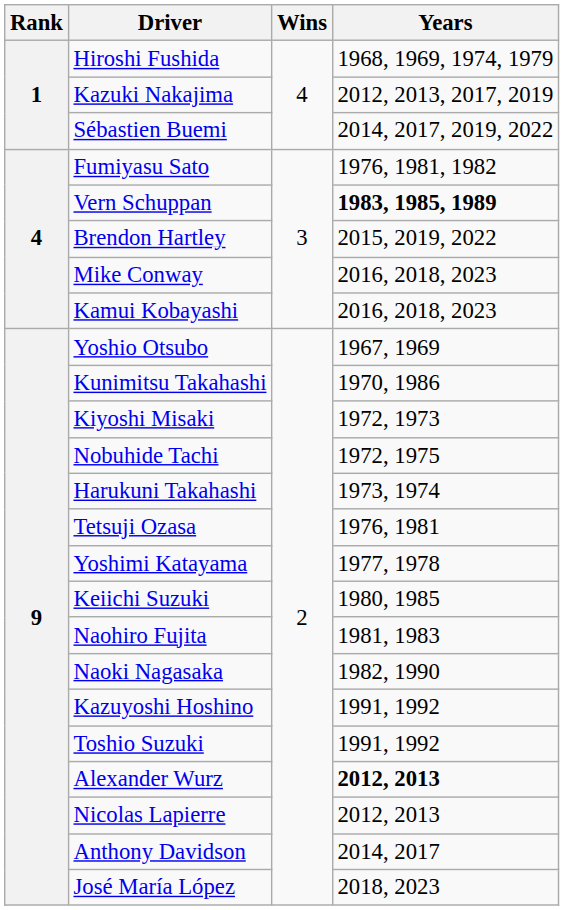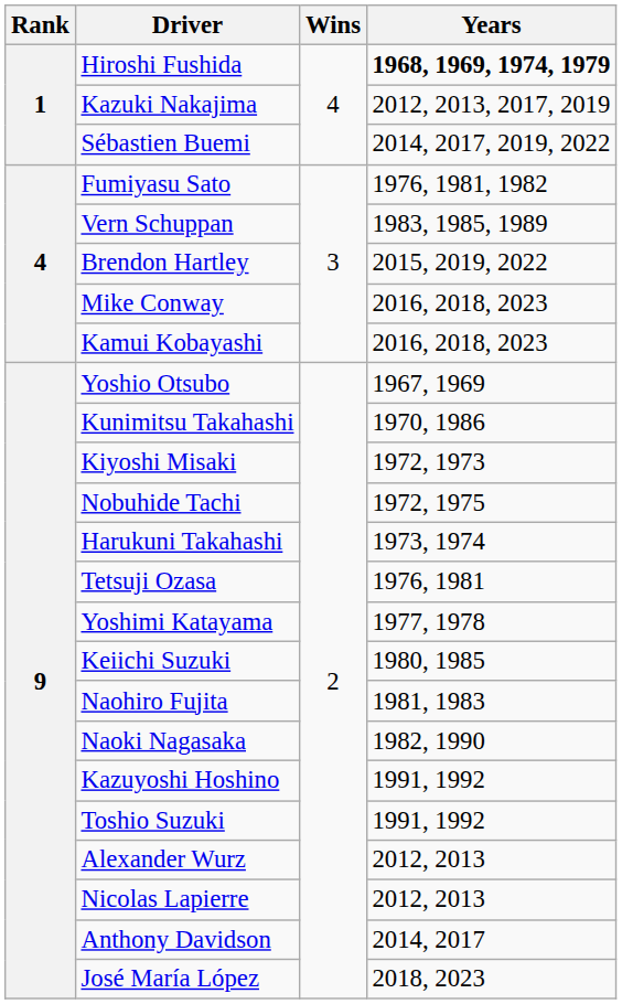Hiroshi Fushida | Years: normal -> bold
Vern Schuppan | Years: bold -> normal
Alexander Wurz | Years: bold -> normal
